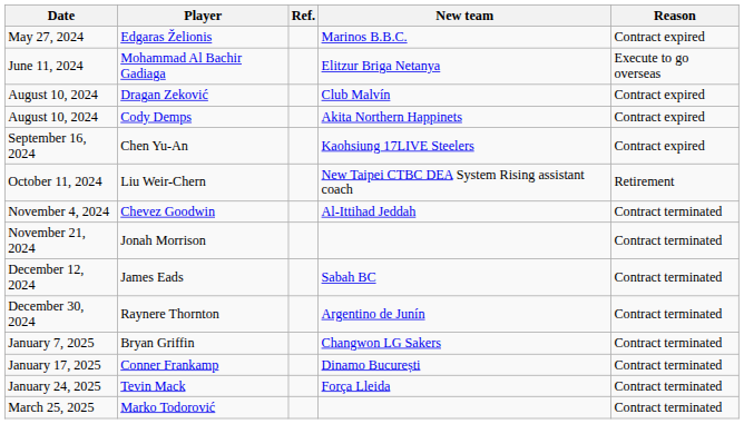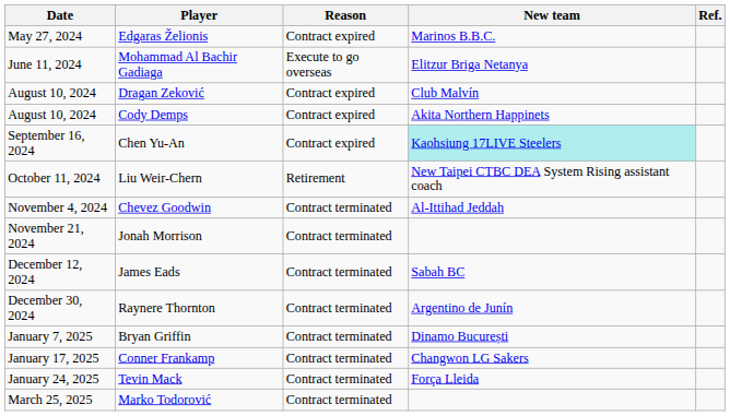columns swapped: Reason <-> Ref.
Chen Yu-An | New team: no background -> paleturquoise background
Bryan Griffin | New team: Changwon LG Sakers -> Dinamo București
Conner Frankamp | New team: Dinamo București -> Changwon LG Sakers
